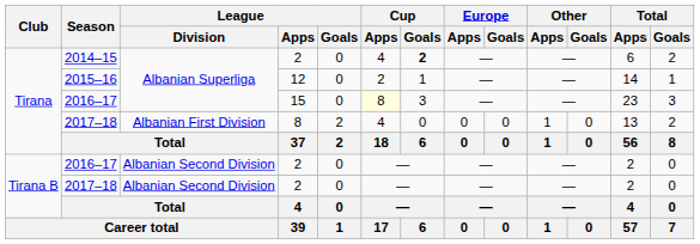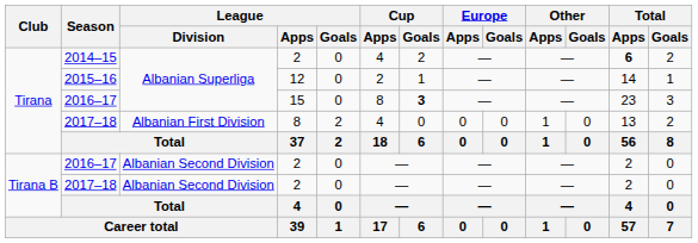2014–15 | Cup / Goals: bold -> normal
2014–15 | Total / Apps: normal -> bold
2016–17 / 15 | Cup / Apps: lightyellow background -> no background
2016–17 / 15 | Cup / Goals: normal -> bold
